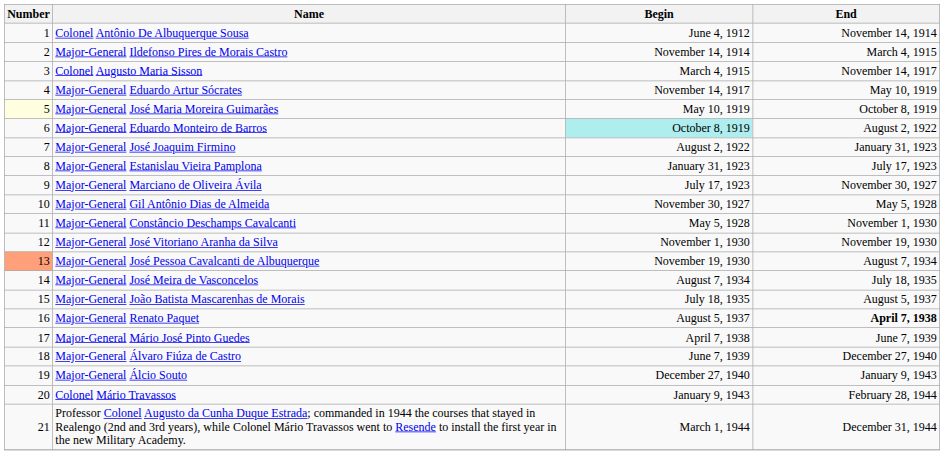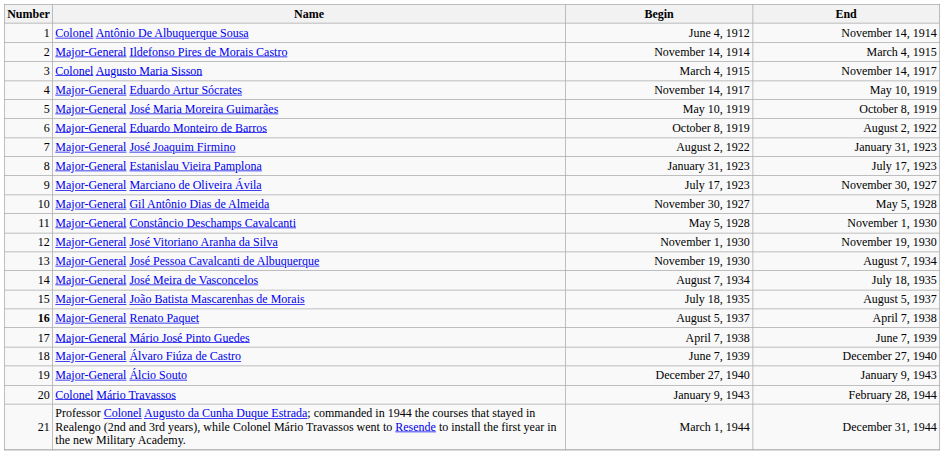Major-General José Maria Moreira Guimarães | Number: lightyellow background -> no background
Major-General Eduardo Monteiro de Barros | Begin: paleturquoise background -> no background
Major-General José Pessoa Cavalcanti de Albuquerque | Number: lightsalmon background -> no background
Major-General Renato Paquet | Number: normal -> bold
Major-General Renato Paquet | End: bold -> normal
